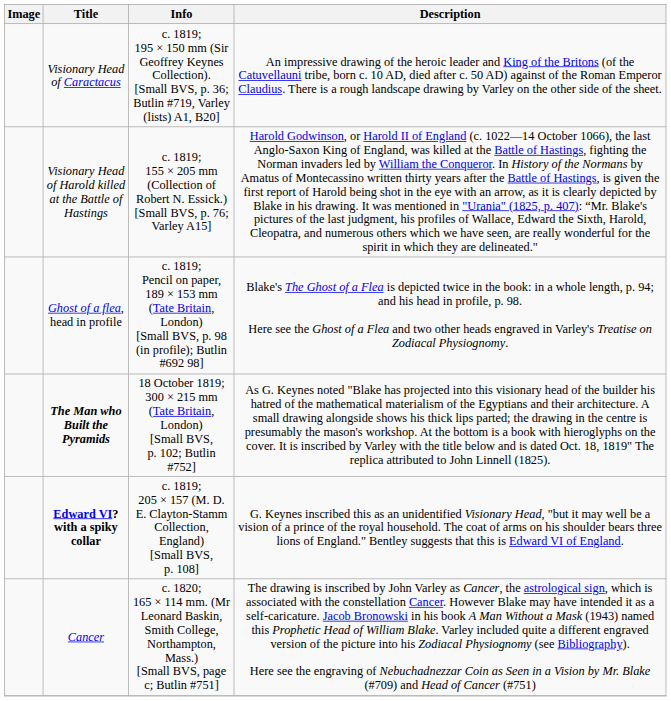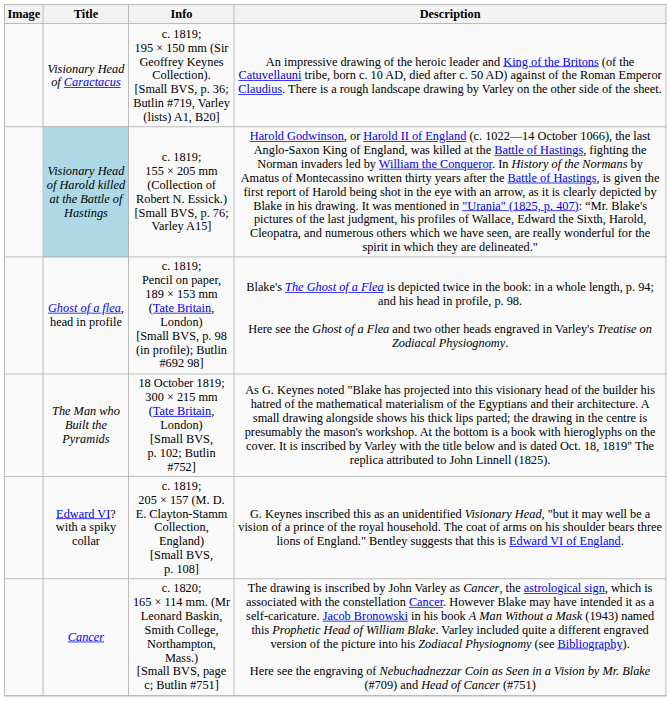Visionary Head of Harold killed at the Battle of Hastings | Title: no background -> lightblue background
The Man who Built the Pyramids | Title: bold -> normal
Edward VI? with a spiky collar | Title: bold -> normal
